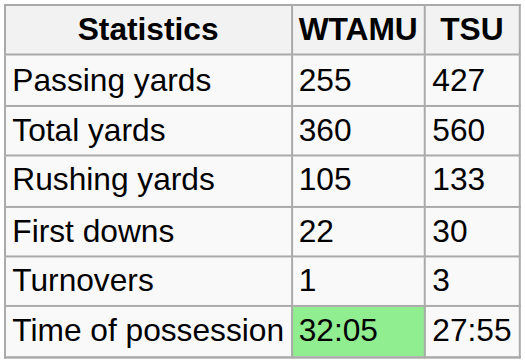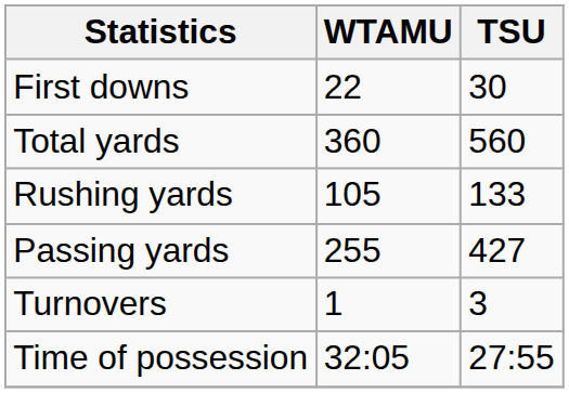rows swapped: First downs <-> Passing yards
Time of possession | WTAMU: lightgreen background -> no background
